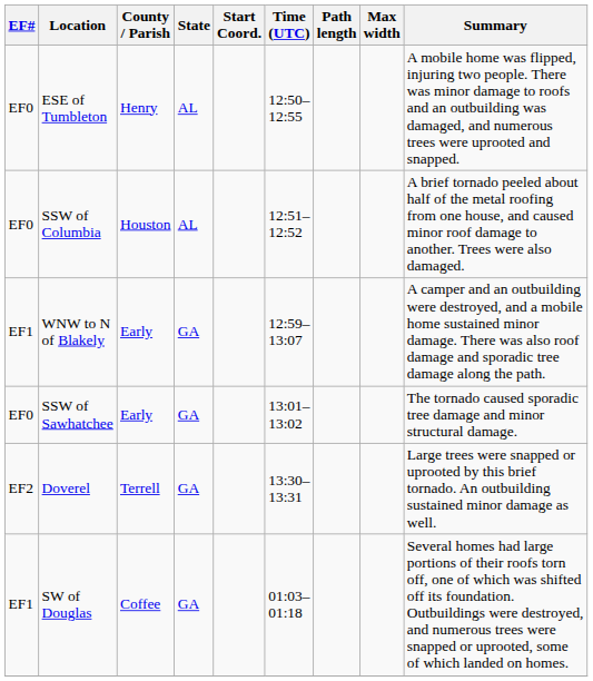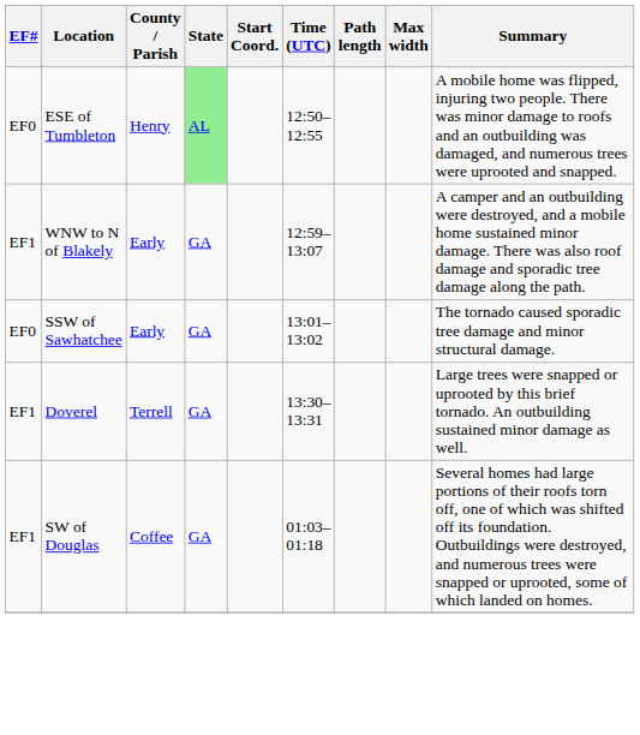ESE of Tumbleton | State: no background -> lightgreen background
- row: EF0 | SSW of Columbia | Houston | AL | 12:51–12:52 | A brief tornado peeled about half of the metal roofing from one house, and caused minor roof damage to another. Trees were also damaged.
Doverel | EF#: EF2 -> EF1
